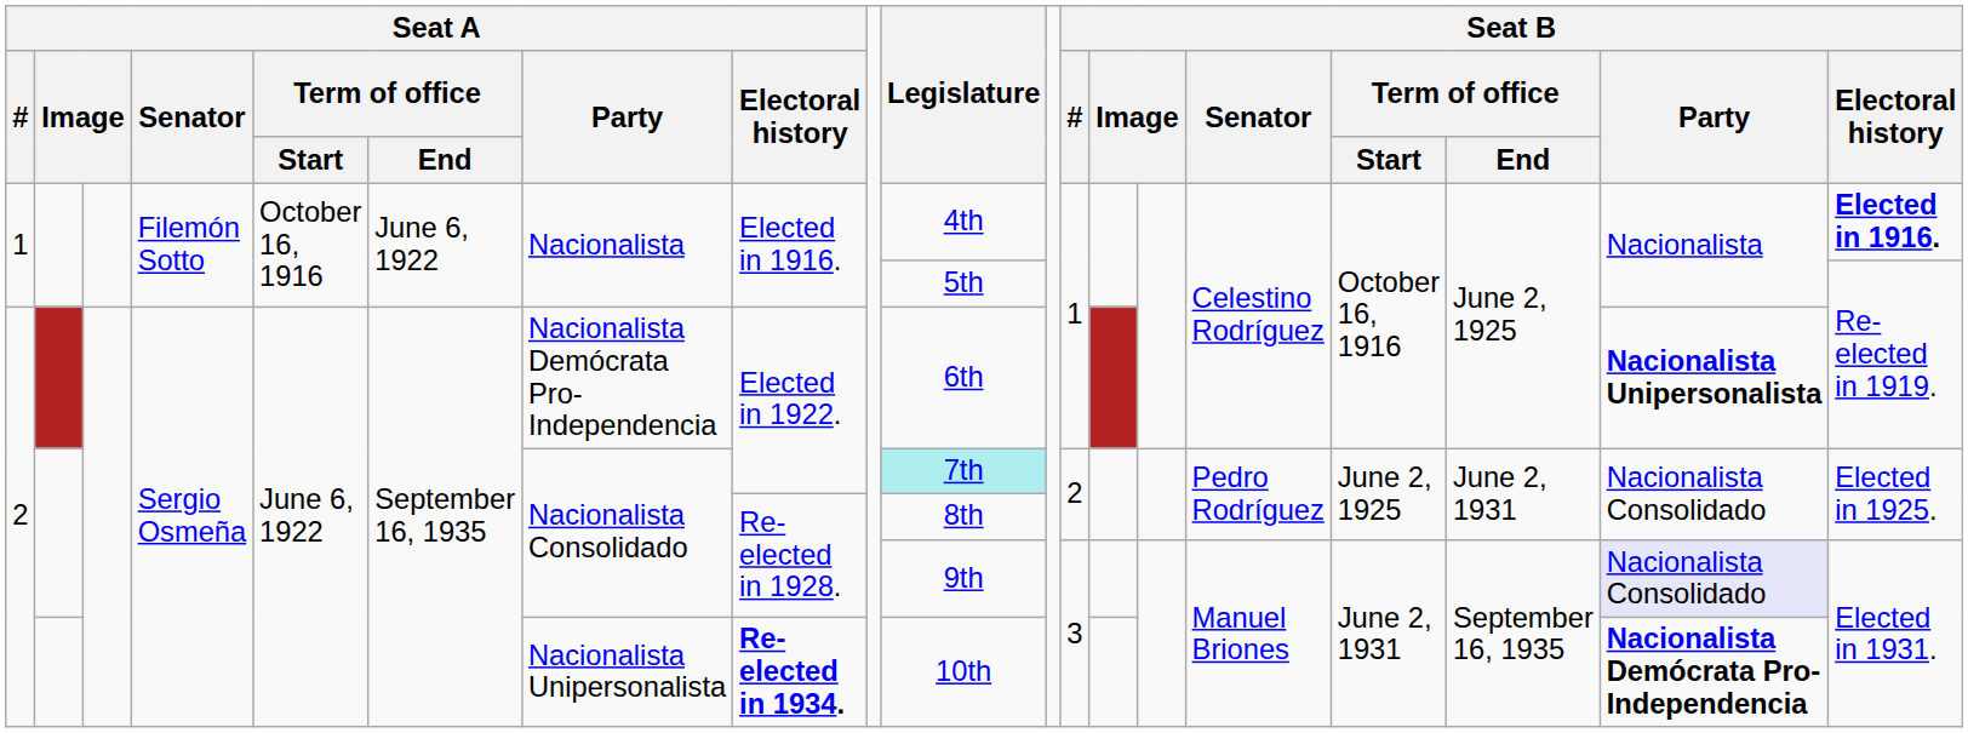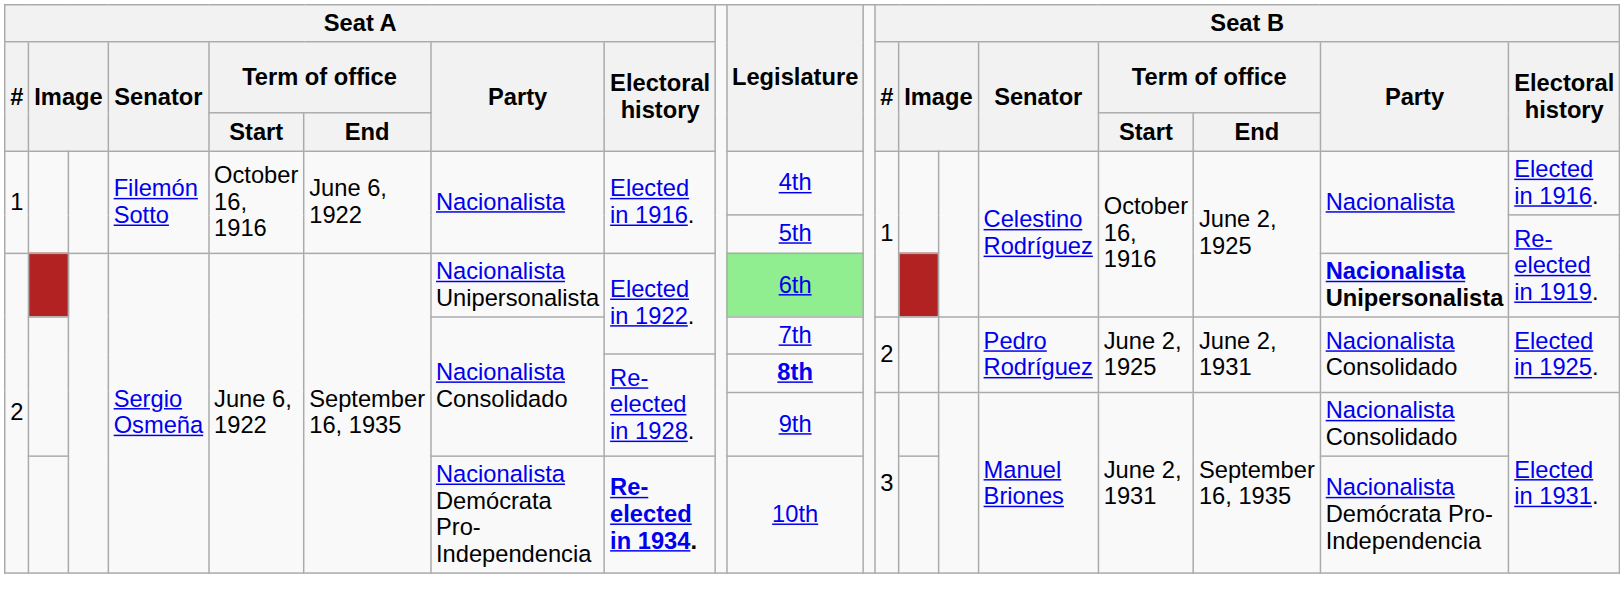row 4 | Seat B / Electoral history: bold -> normal
row 6 | Seat A / Party: Nacionalista Demócrata Pro-Independencia -> Nacionalista Unipersonalista
row 6 | Legislature: no background -> lightgreen background
row 7 | Legislature: paleturquoise background -> no background
row 8 | Legislature: normal -> bold
row 9 | Seat B / Party: lavender background -> no background
row 10 | Seat A / Party: Nacionalista Unipersonalista -> Nacionalista Demócrata Pro-Independencia
row 10 | Seat B / Party: bold -> normal
